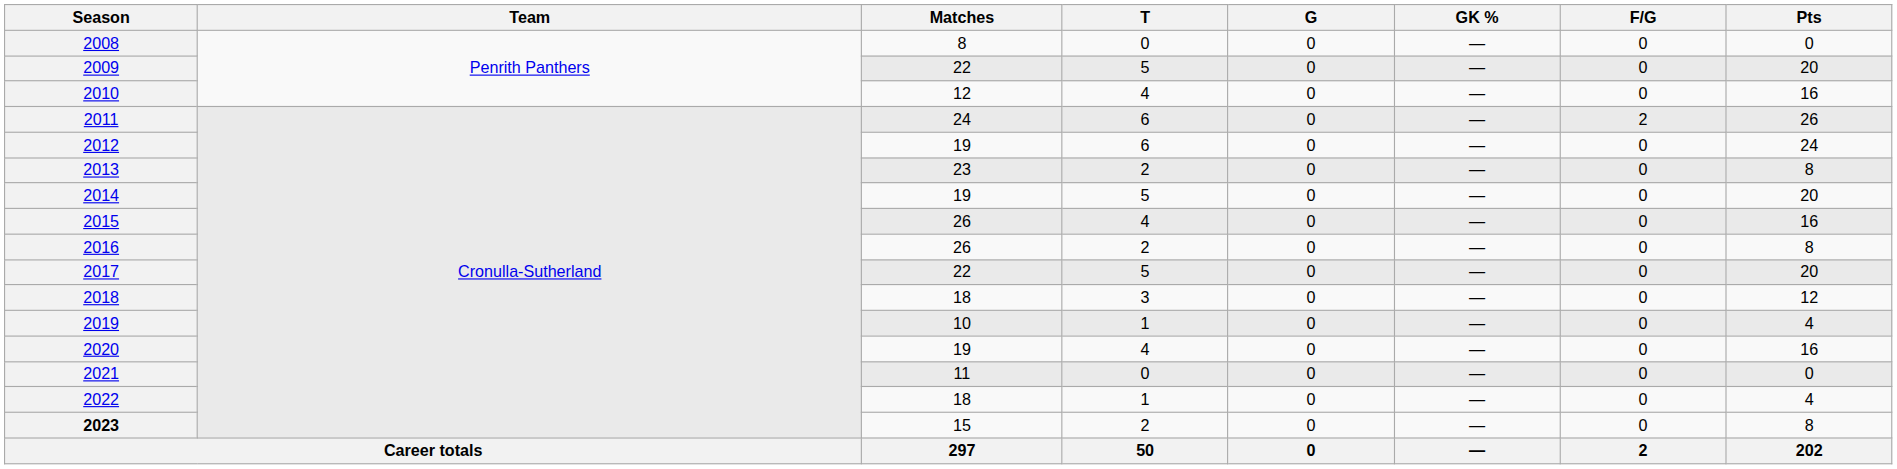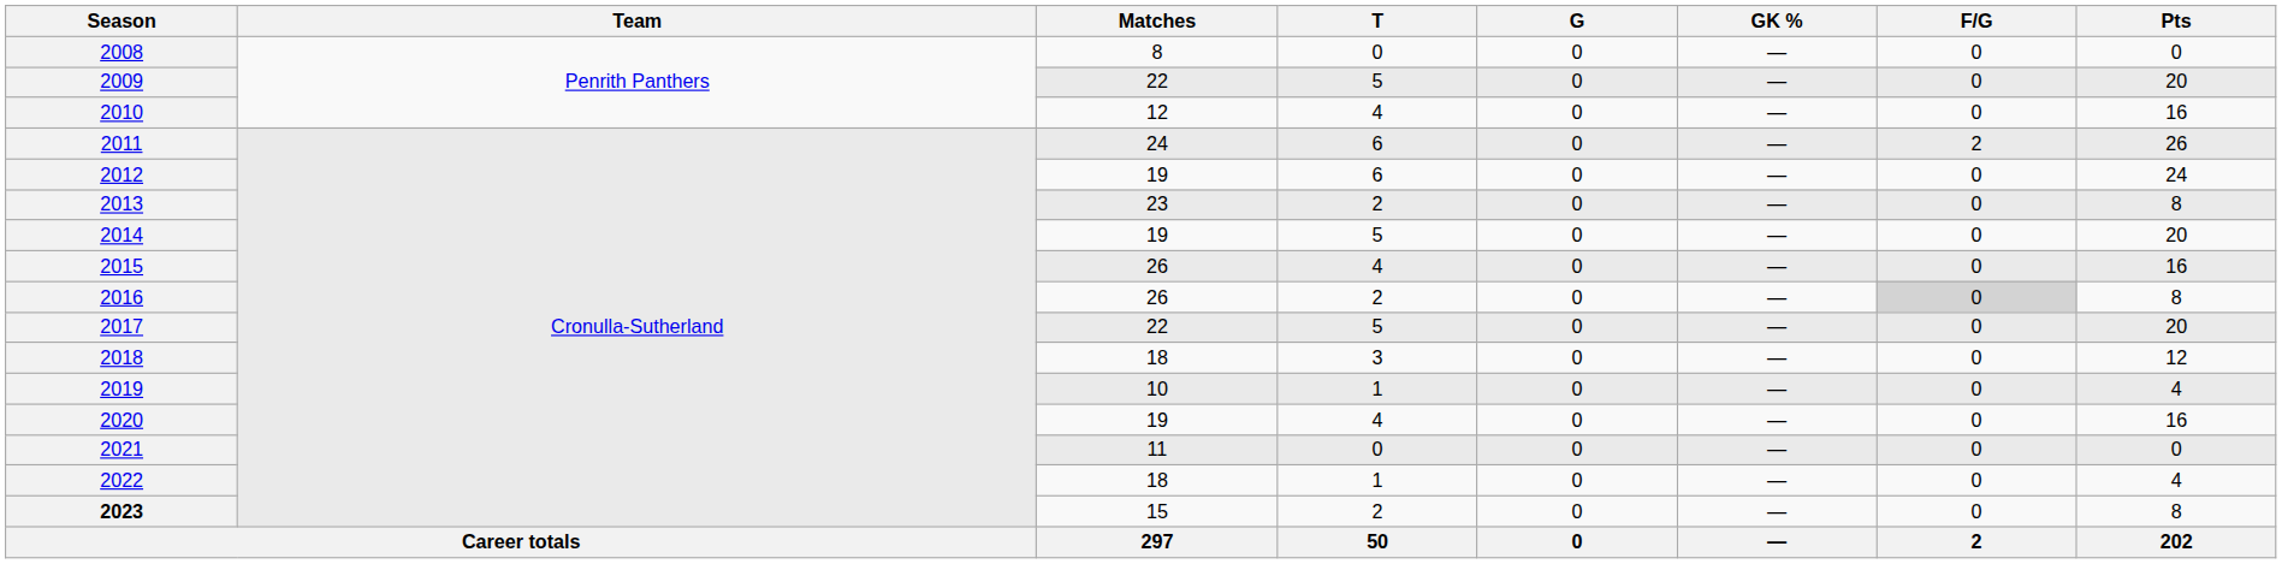2016 | F/G: no background -> lightgrey background
